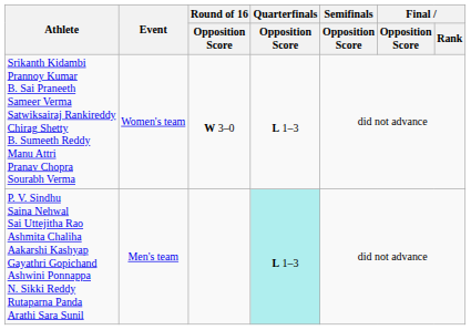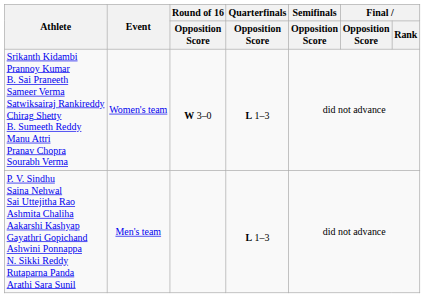row 4 | Quarterfinals / Opposition Score: paleturquoise background -> no background
